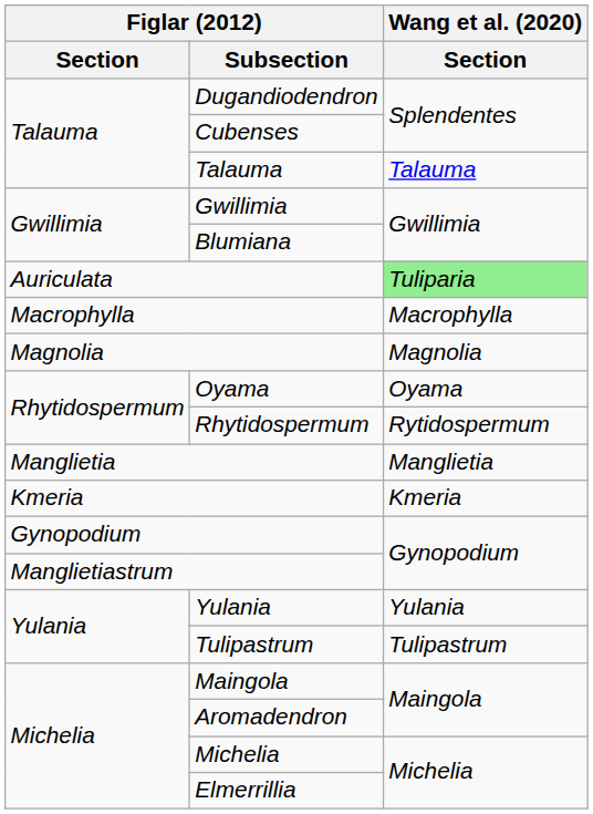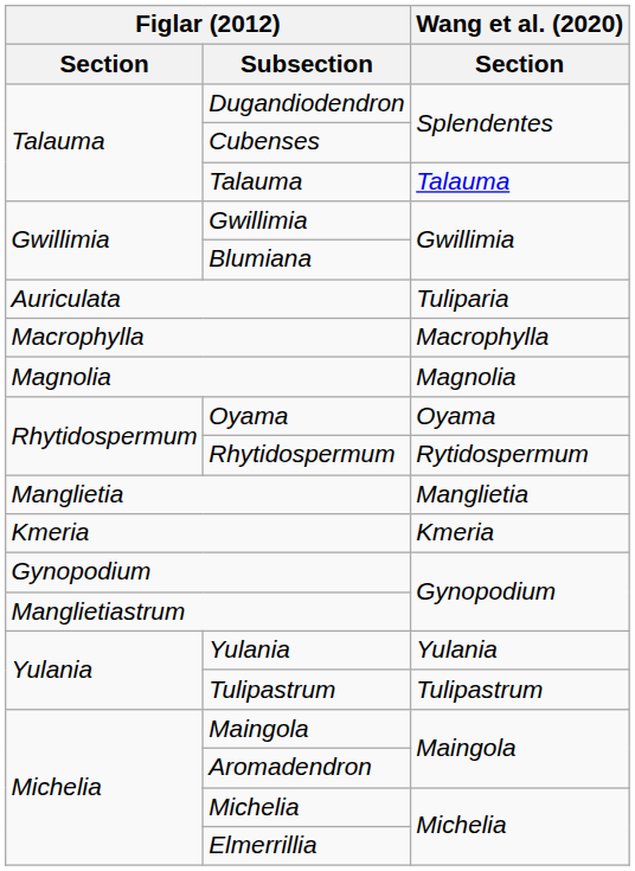Auriculata | Wang et al. (2020) / Section: lightgreen background -> no background
